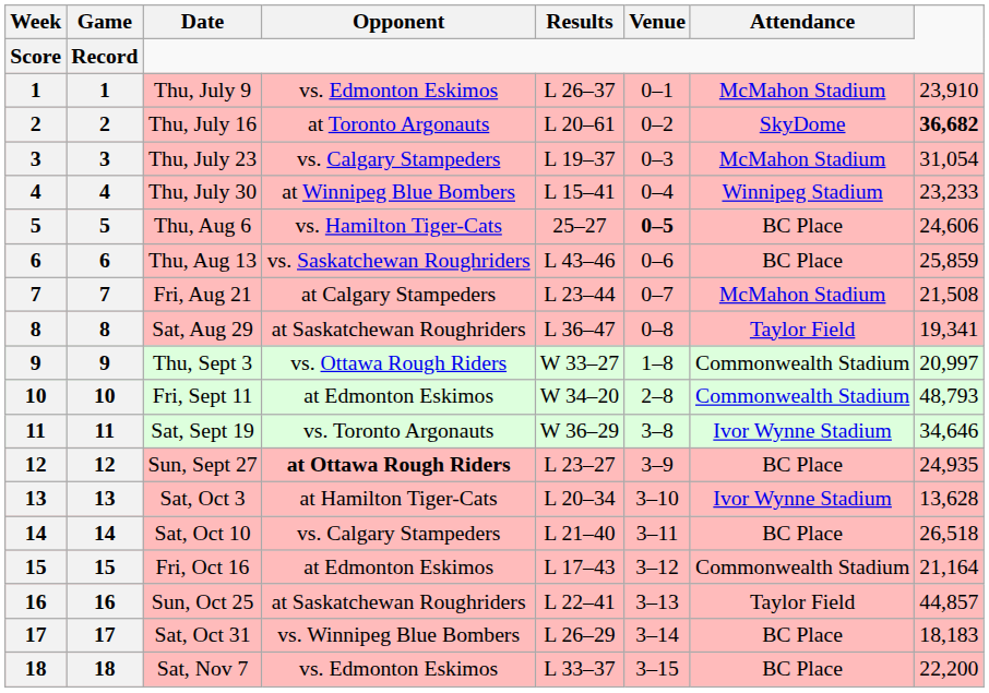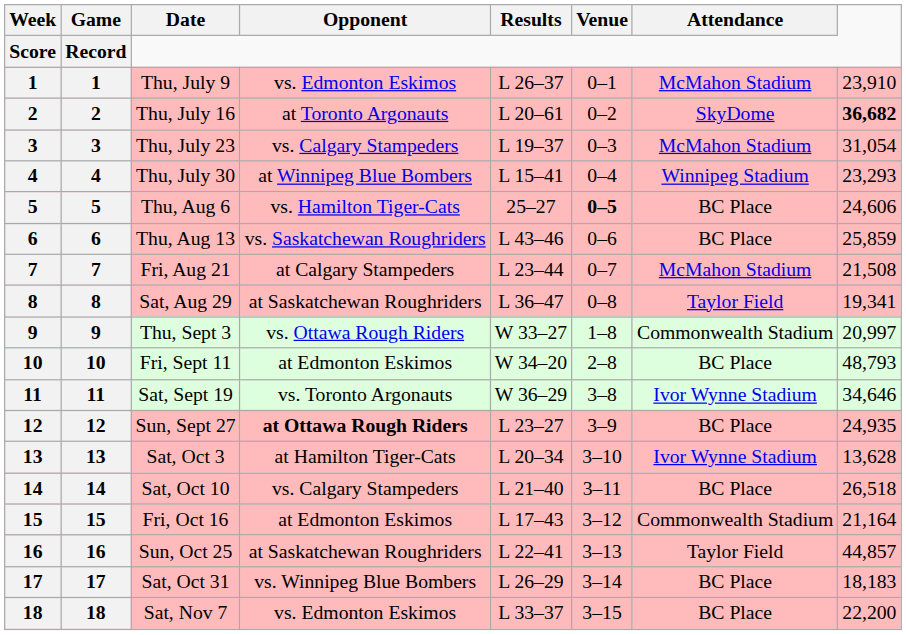Thu, July 30 | column 8: 23,233 -> 23,293
Fri, Sept 11 | Attendance: Commonwealth Stadium -> BC Place
